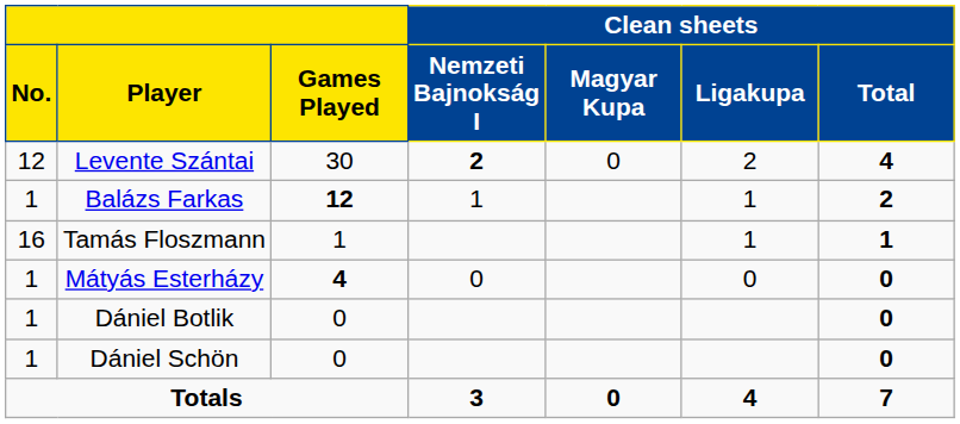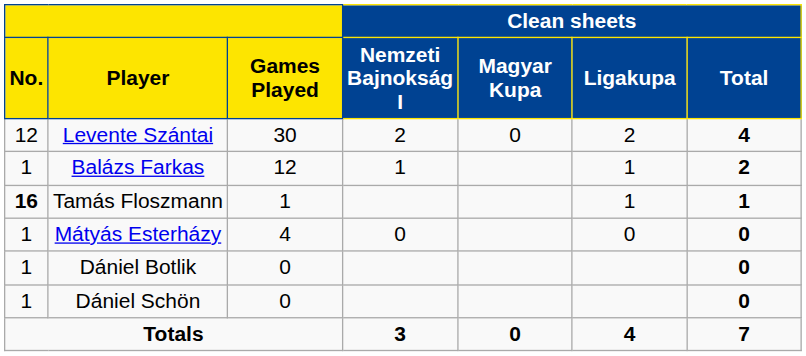Levente Szántai | Clean sheets / Nemzeti Bajnokság I: bold -> normal
Balázs Farkas | Games Played: bold -> normal
Tamás Floszmann | No.: normal -> bold
Mátyás Esterházy | Games Played: bold -> normal
